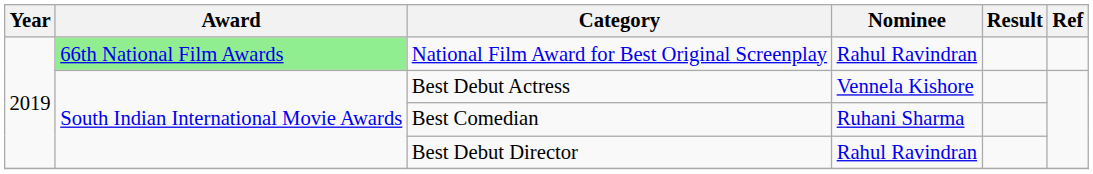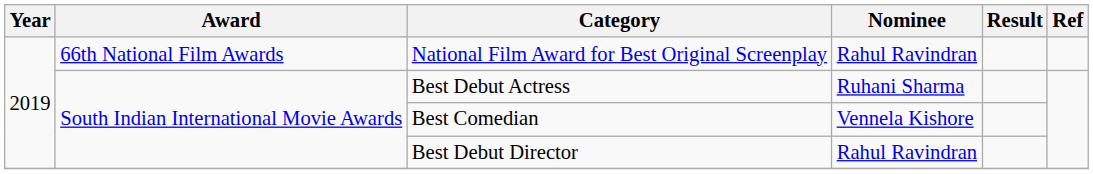National Film Award for Best Original Screenplay | Award: lightgreen background -> no background
Best Debut Actress | Nominee: Vennela Kishore -> Ruhani Sharma
Best Comedian | Nominee: Ruhani Sharma -> Vennela Kishore
